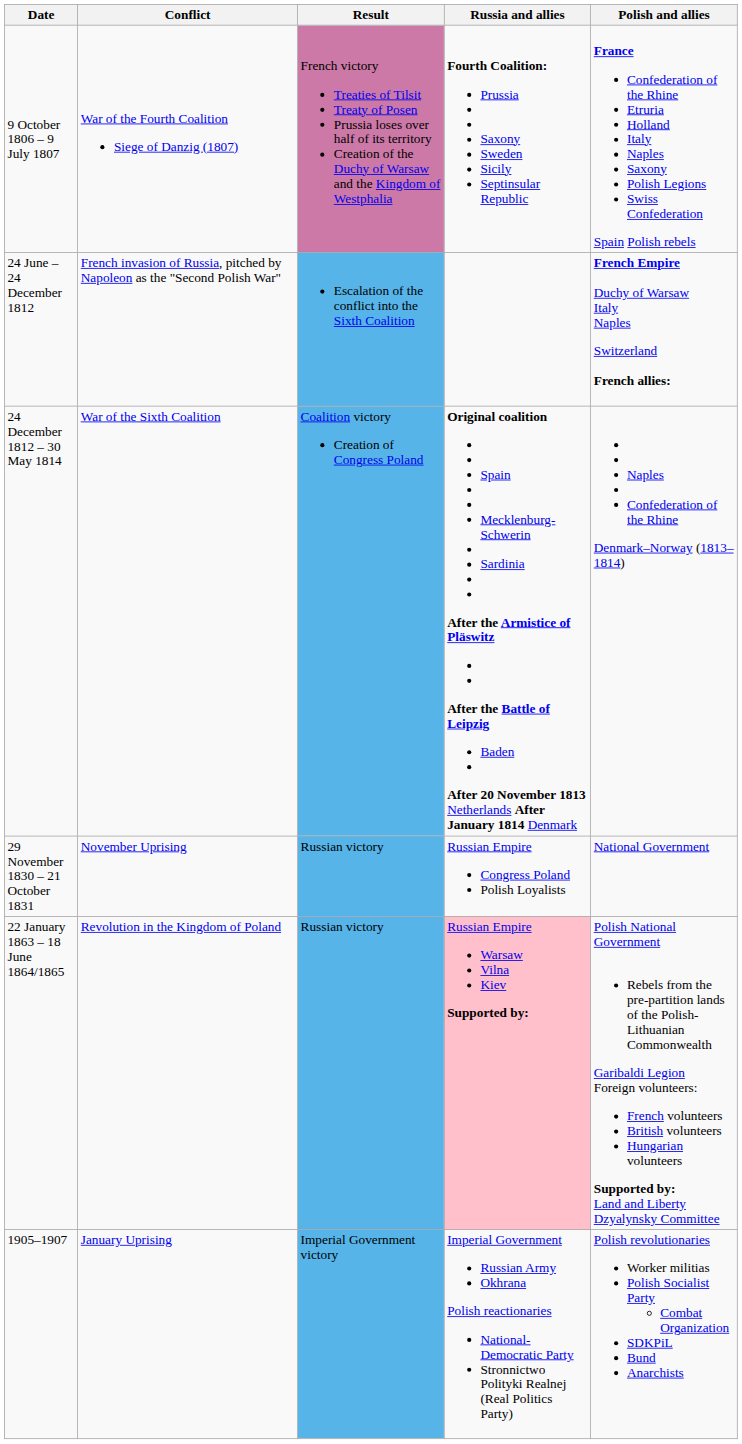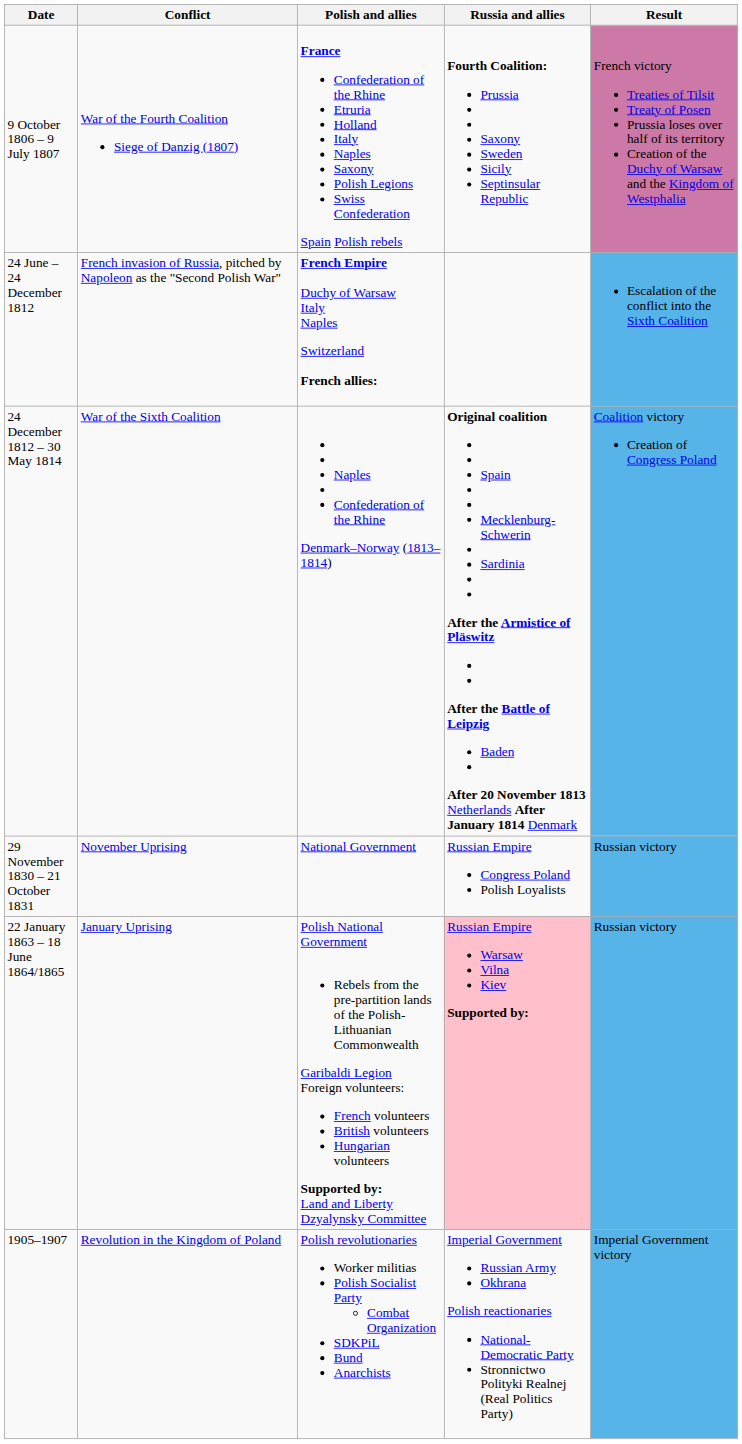columns swapped: Polish and allies <-> Result
22 January 1863 – 18 June 1864/1865 | Conflict: Revolution in the Kingdom of Poland -> January Uprising
1905–1907 | Conflict: January Uprising -> Revolution in the Kingdom of Poland
